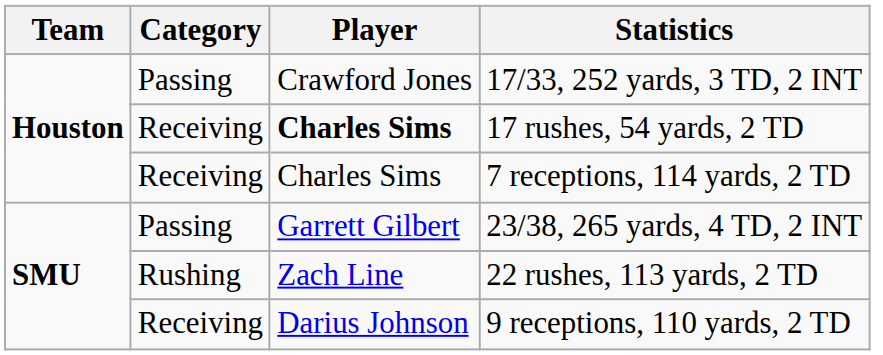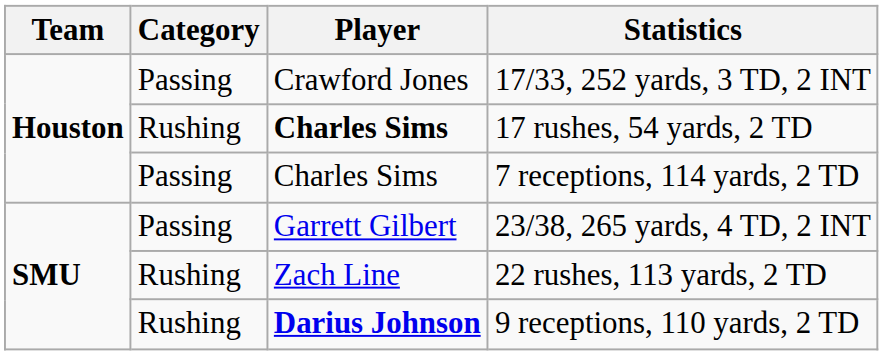17 rushes, 54 yards, 2 TD | Category: Receiving -> Rushing
7 receptions, 114 yards, 2 TD | Category: Receiving -> Passing
9 receptions, 110 yards, 2 TD | Category: Receiving -> Rushing
9 receptions, 110 yards, 2 TD | Player: normal -> bold
